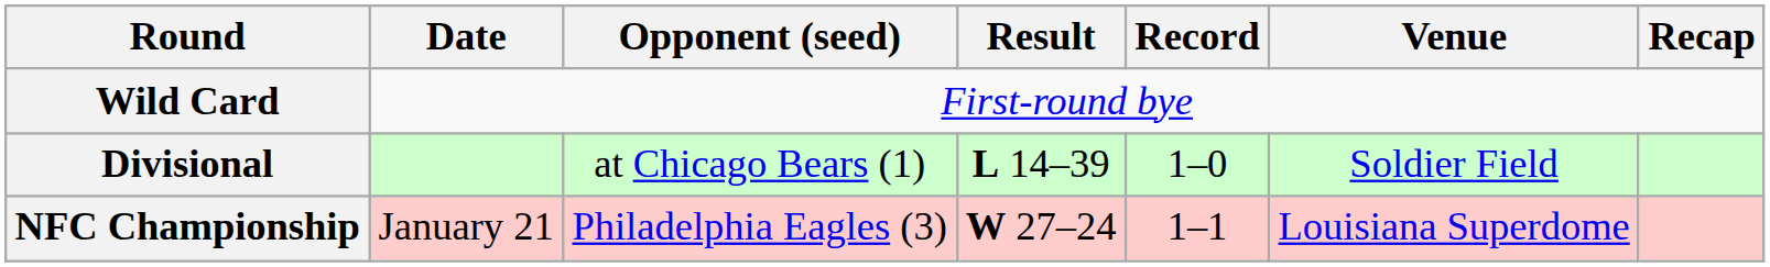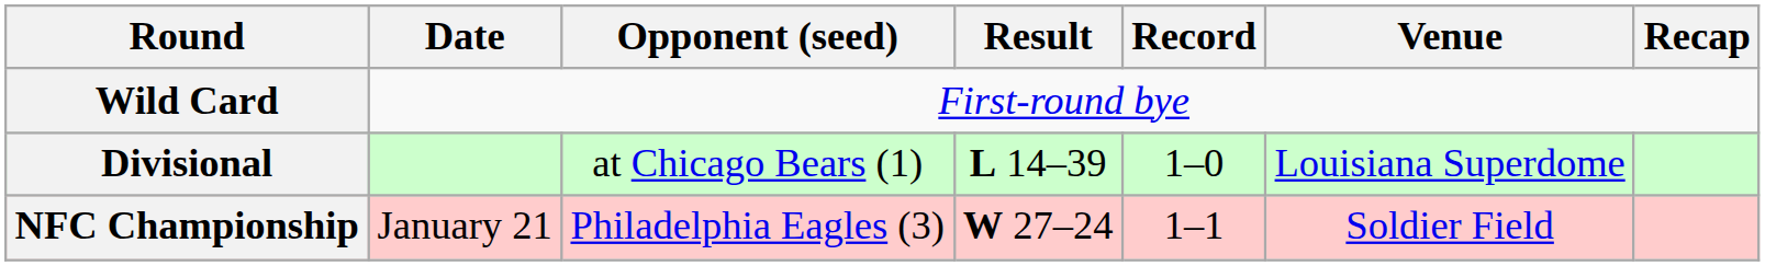Divisional | Venue: Soldier Field -> Louisiana Superdome
NFC Championship | Venue: Louisiana Superdome -> Soldier Field
